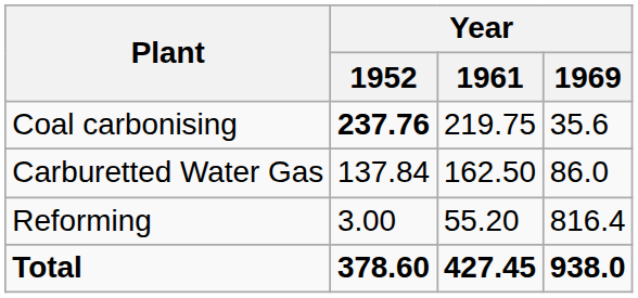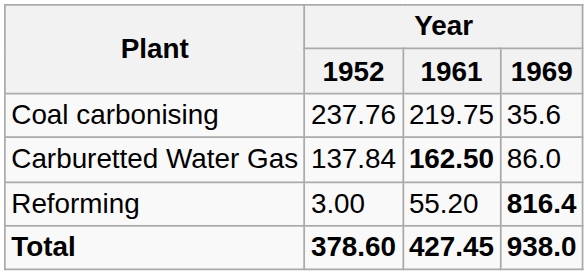Coal carbonising | Year / 1952: bold -> normal
Carburetted Water Gas | Year / 1961: normal -> bold
Reforming | Year / 1969: normal -> bold
